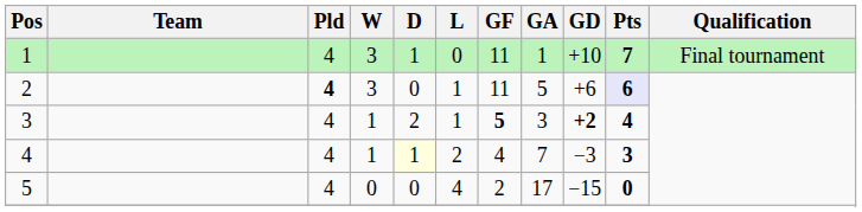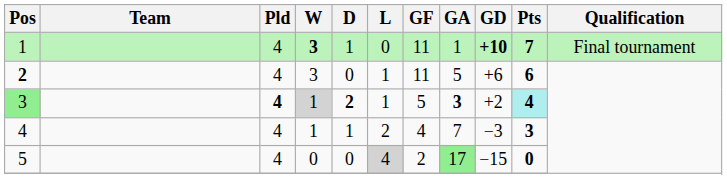row 2 | W: normal -> bold
row 2 | GD: normal -> bold
row 3 | Pos: normal -> bold
row 3 | Pld: bold -> normal
row 3 | Pts: lavender background -> no background
row 4 | Pos: no background -> lightgreen background
row 4 | Pld: normal -> bold
row 4 | W: no background -> lightgrey background
row 4 | D: normal -> bold
row 4 | GF: bold -> normal
row 4 | GA: normal -> bold
row 4 | GD: bold -> normal
row 4 | Pts: no background -> paleturquoise background
row 5 | D: lightyellow background -> no background
row 6 | L: no background -> lightgrey background
row 6 | GA: no background -> lightgreen background
